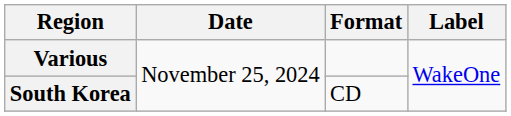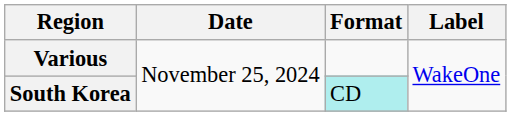South Korea | Format: no background -> paleturquoise background
